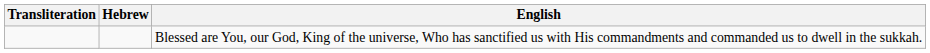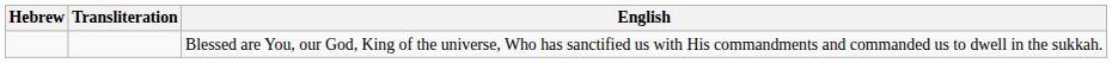columns swapped: Hebrew <-> Transliteration
